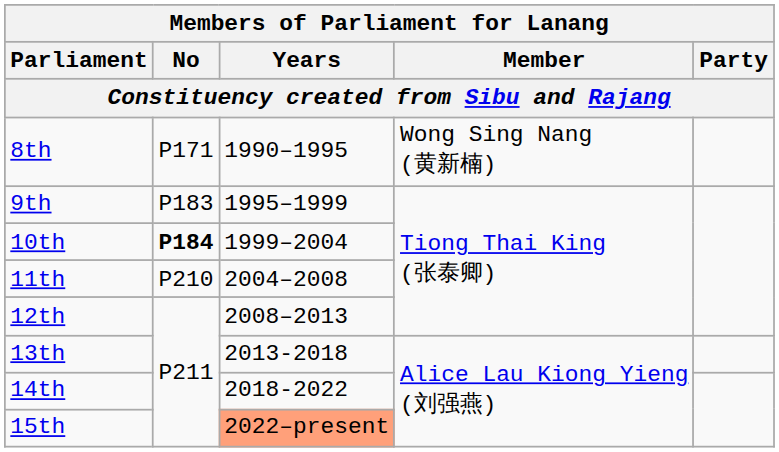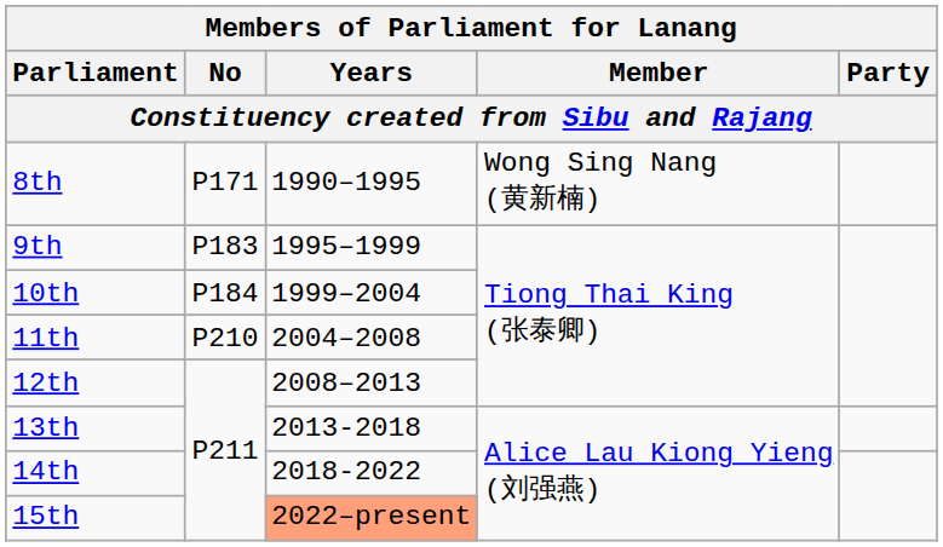10th | No: bold -> normal
